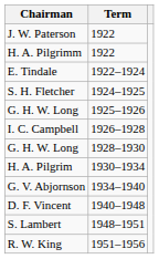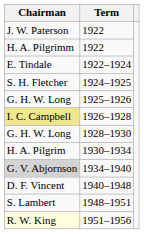I. C. Campbell | Chairman: no background -> khaki background
G. V. Abjornson | Chairman: no background -> lightgrey background
R. W. King | Chairman: no background -> lightyellow background
